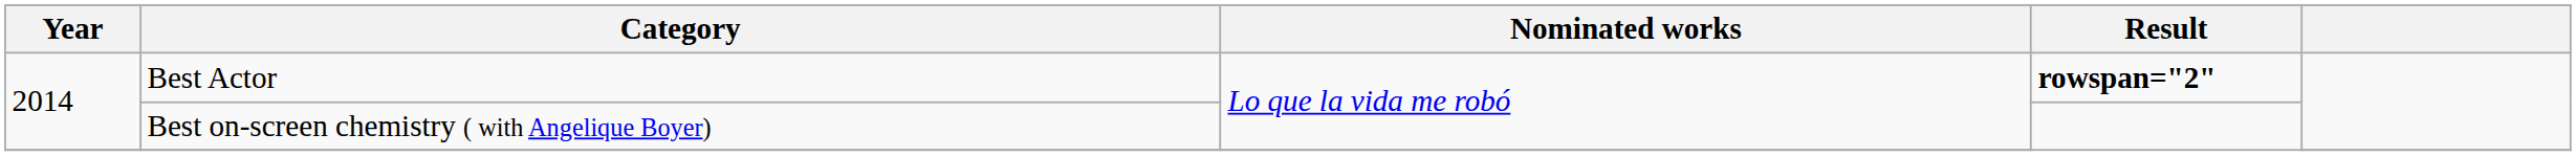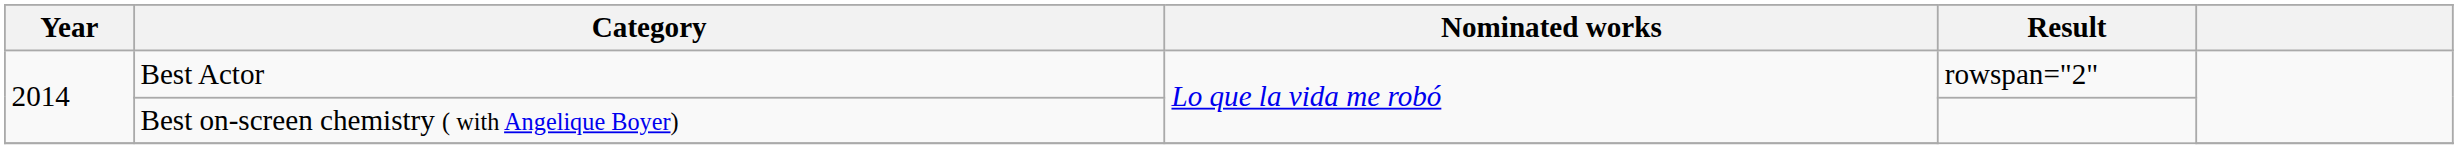Best Actor | Result: bold -> normal
